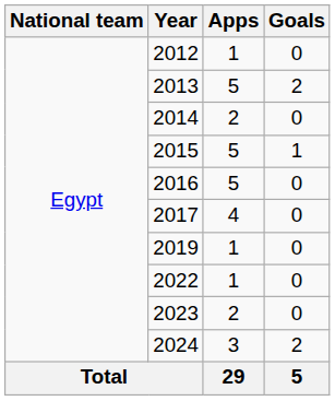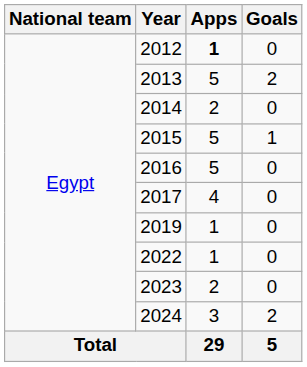2012 | Apps: normal -> bold
